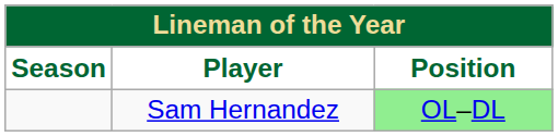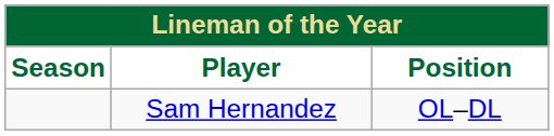Sam Hernandez | Position: lightgreen background -> no background
